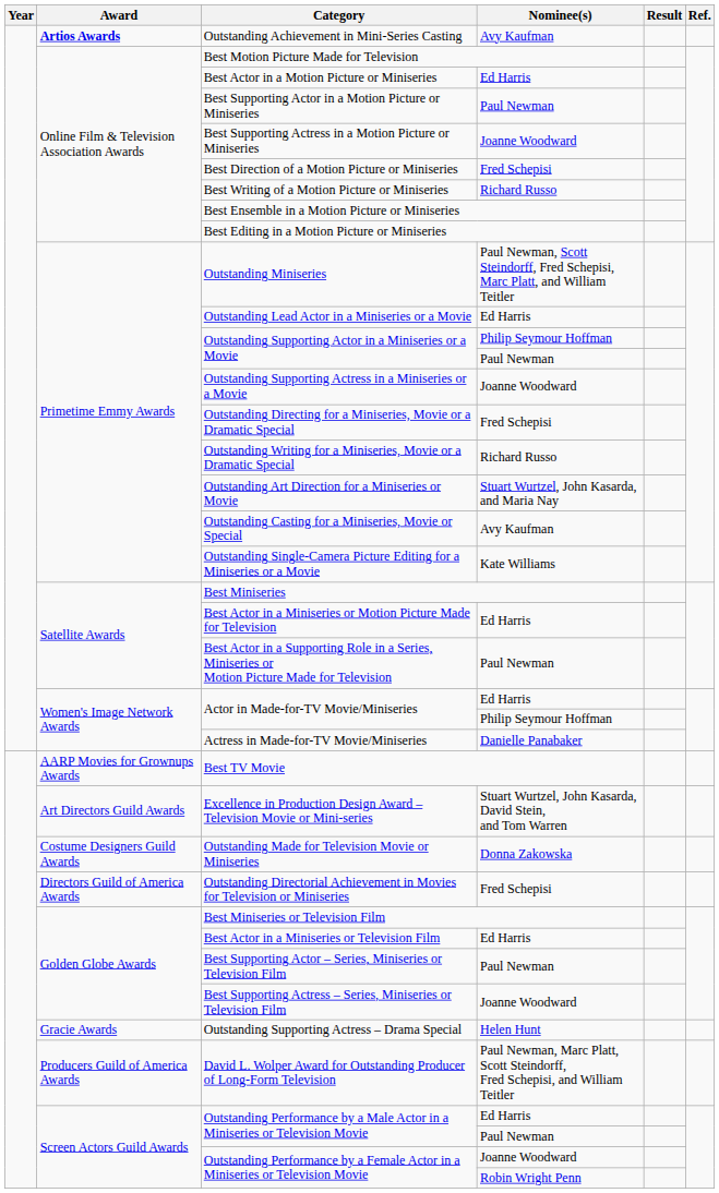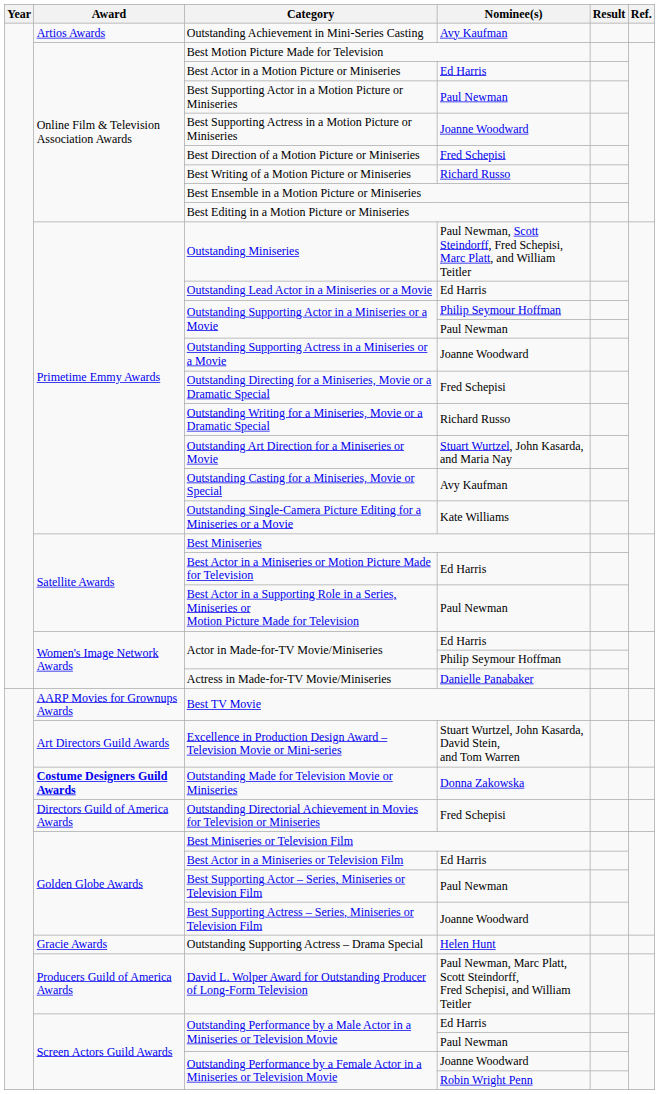Outstanding Achievement in Mini-Series Casting | Award: bold -> normal
Outstanding Made for Television Movie or Miniseries | Award: normal -> bold
